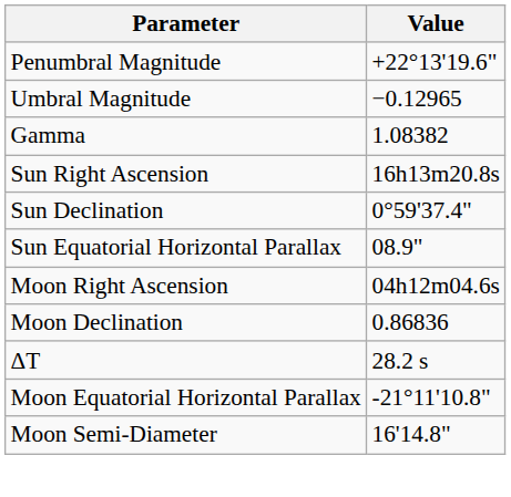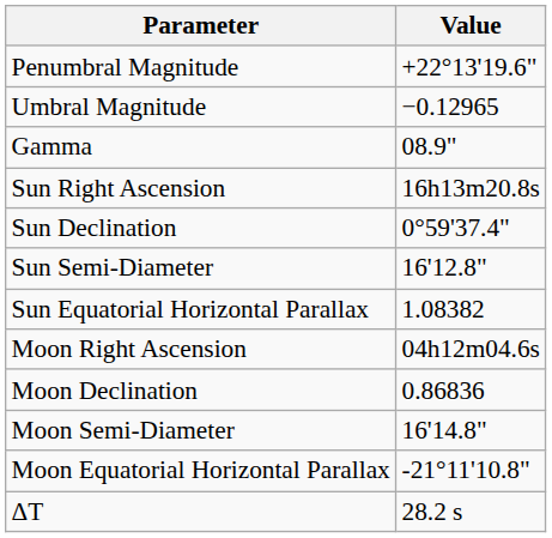Gamma | Value: 1.08382 -> 08.9"
+ row: Sun Semi-Diameter | 16'12.8"
Sun Equatorial Horizontal Parallax | Value: 08.9" -> 1.08382
rows swapped: Moon Semi-Diameter <-> ΔT
